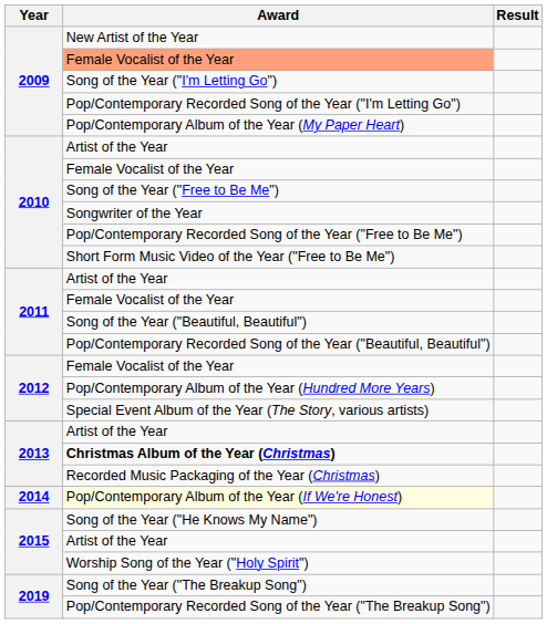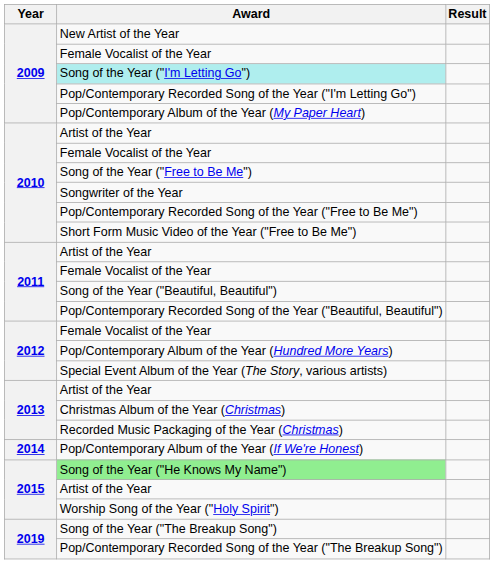2009 / Female Vocalist of the Year | Award: lightsalmon background -> no background
Song of the Year ("I'm Letting Go") | Award: no background -> paleturquoise background
Christmas Album of the Year (Christmas) | Award: bold -> normal
Pop/Contemporary Album of the Year (If We're Honest) | Award: lightyellow background -> no background
Song of the Year ("He Knows My Name") | Award: no background -> lightgreen background
